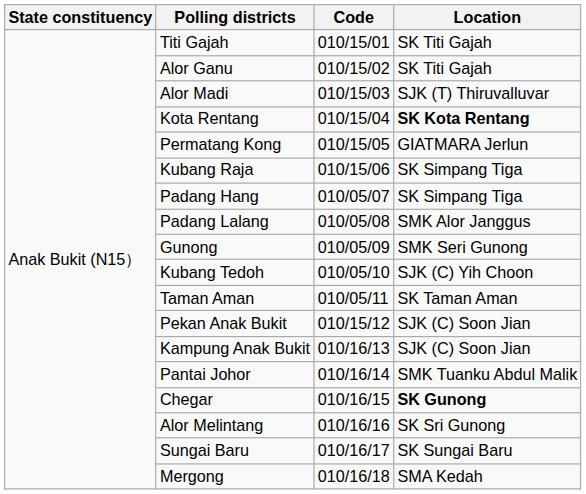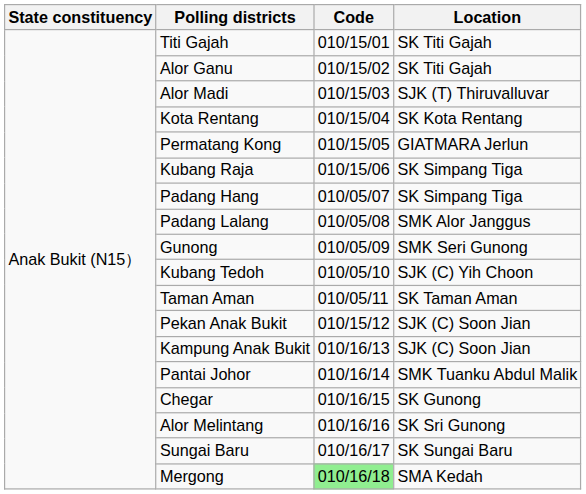Kota Rentang | Location: bold -> normal
Chegar | Location: bold -> normal
Mergong | Code: no background -> lightgreen background
